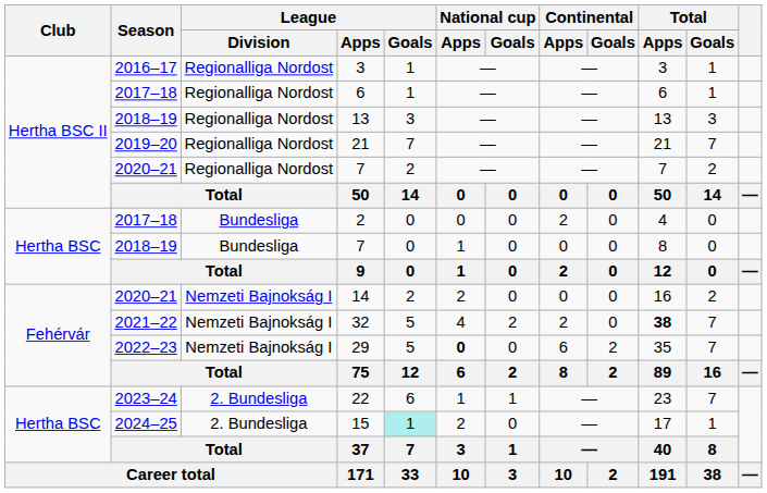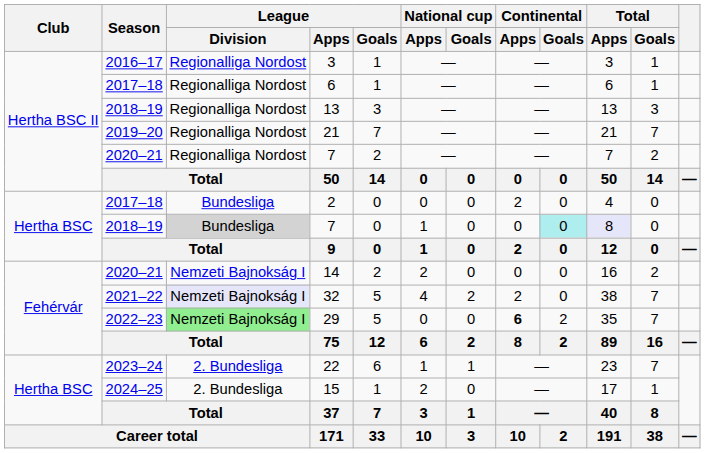2018–19 / 7 | League / Division: no background -> lightgrey background
2018–19 / 7 | Continental / Goals: no background -> paleturquoise background
2018–19 / 7 | Total / Apps: no background -> lavender background
32 | League / Division: no background -> lavender background
32 | Total / Apps: bold -> normal
29 | League / Division: no background -> lightgreen background
29 | National cup / Apps: bold -> normal
29 | Continental / Apps: normal -> bold
15 | League / Goals: paleturquoise background -> no background
